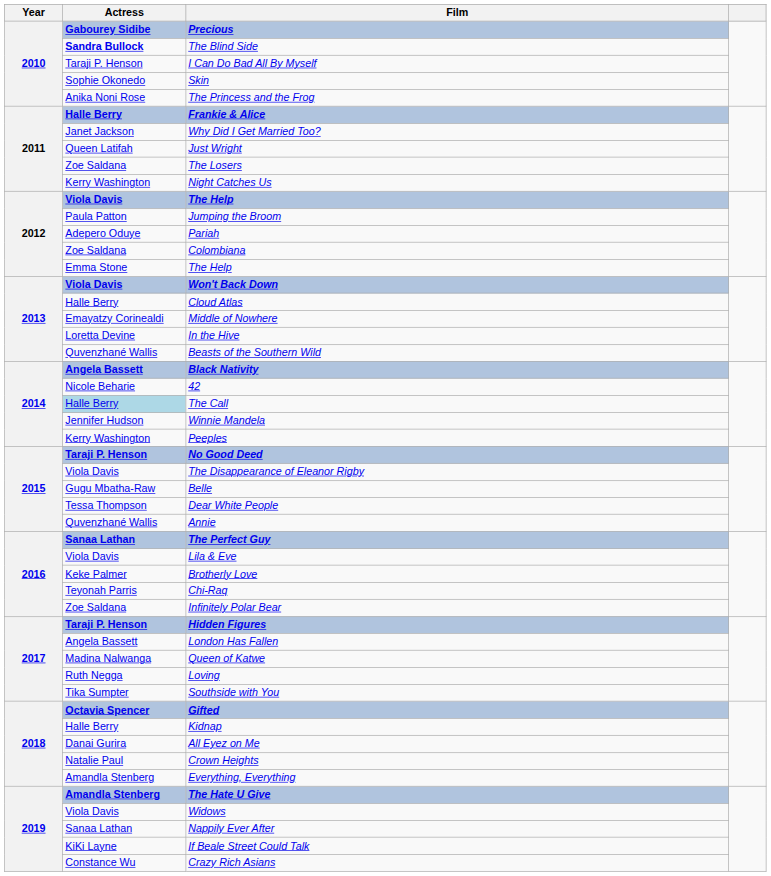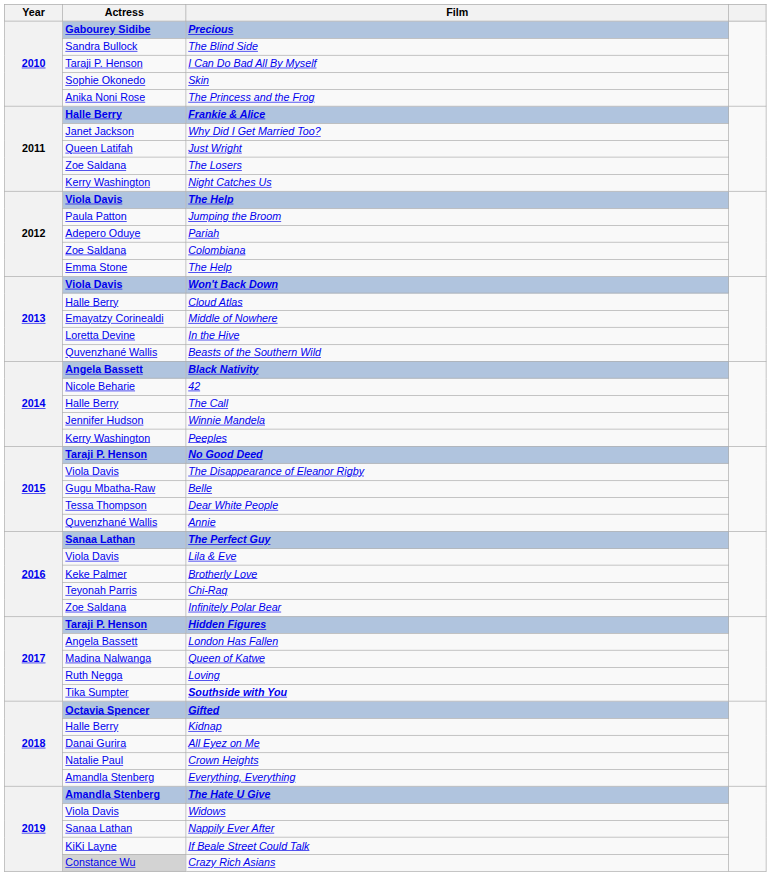The Blind Side | Actress: bold -> normal
The Call | Actress: lightblue background -> no background
Southside with You | Film: normal -> bold
Crazy Rich Asians | Actress: no background -> lightgrey background
